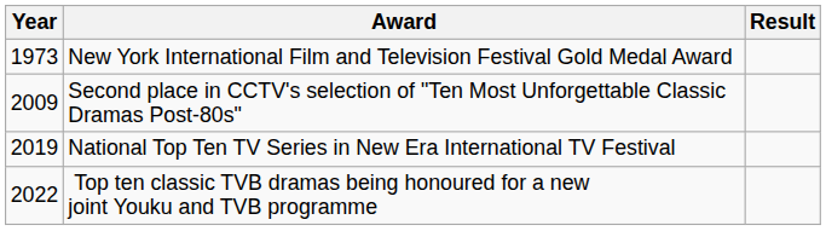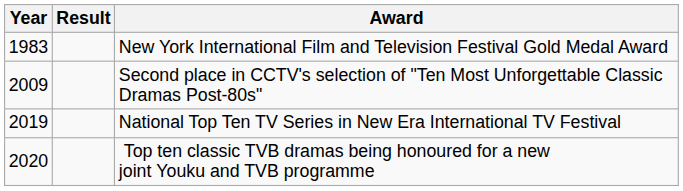columns swapped: Award <-> Result
row 2 | Year: 1973 -> 1983
row 5 | Year: 2022 -> 2020
